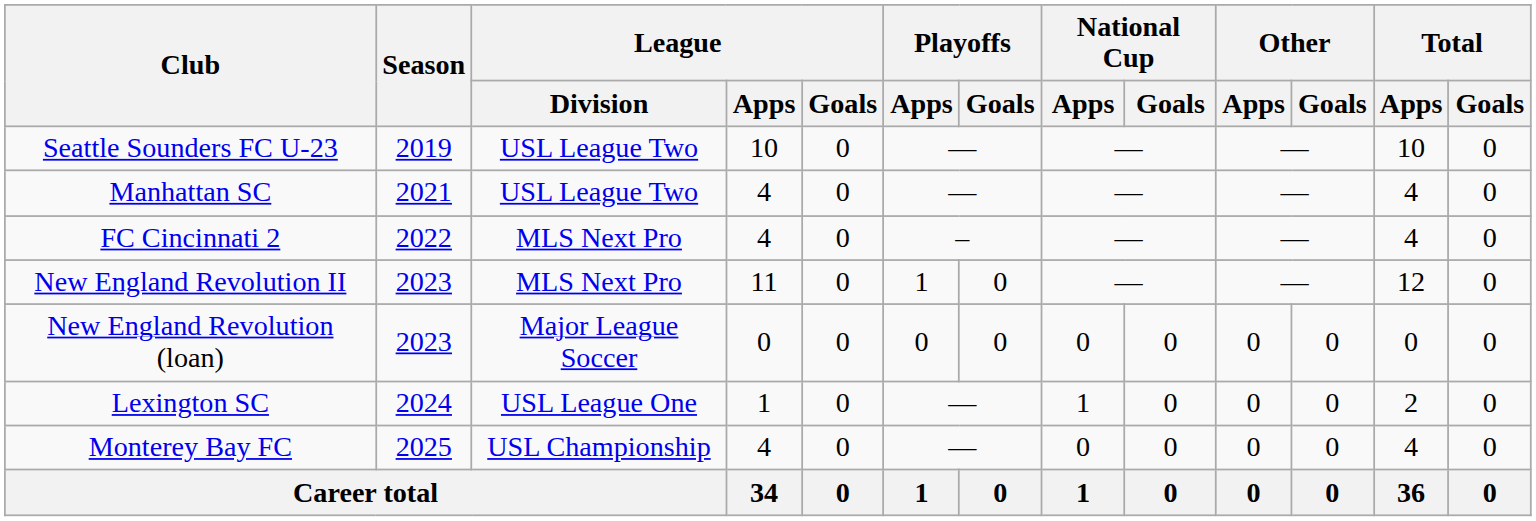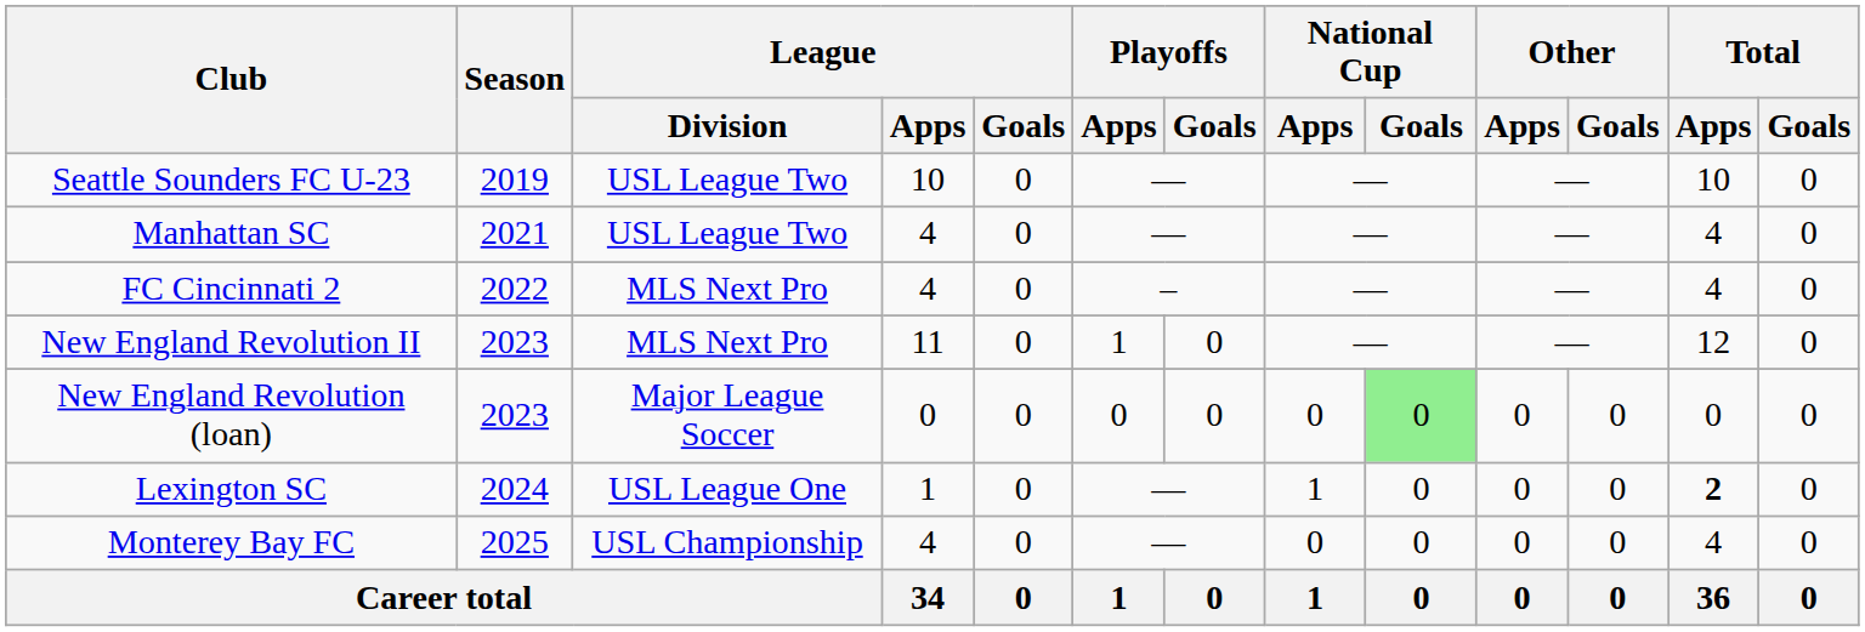New England Revolution (loan) | National Cup / Goals: no background -> lightgreen background
Lexington SC | Total / Apps: normal -> bold
